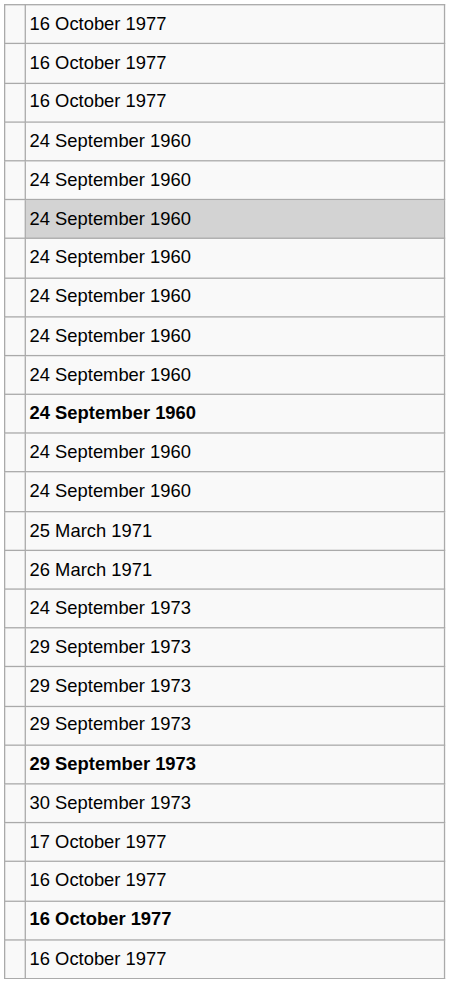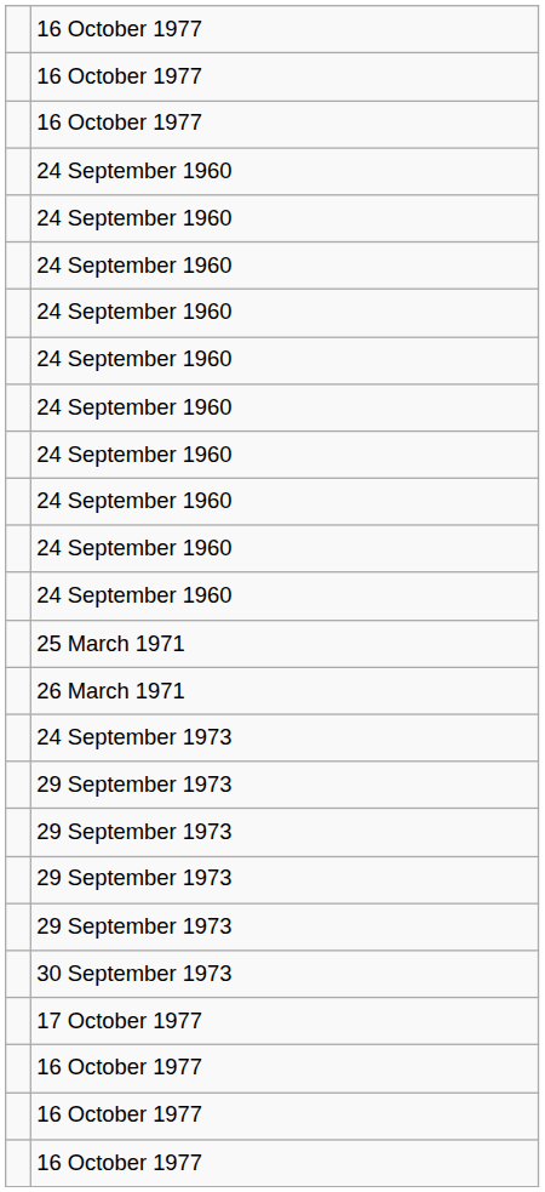row 6 | column 2: lightgrey background -> no background
row 11 | column 2: bold -> normal
row 20 | column 2: bold -> normal
row 24 | column 2: bold -> normal
